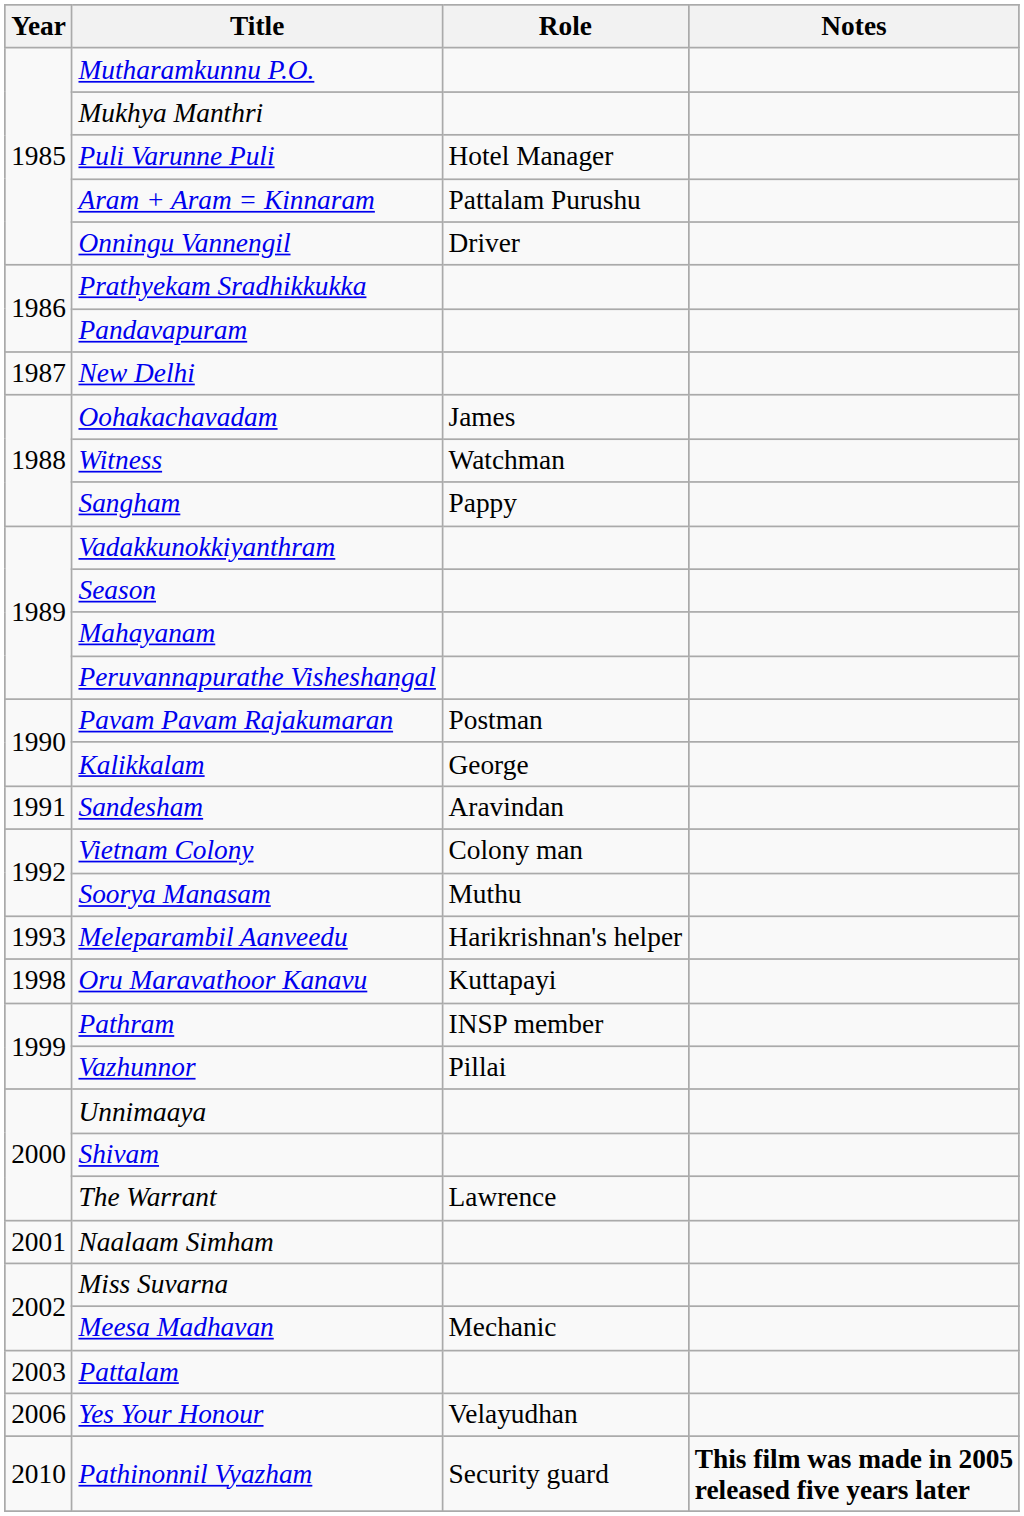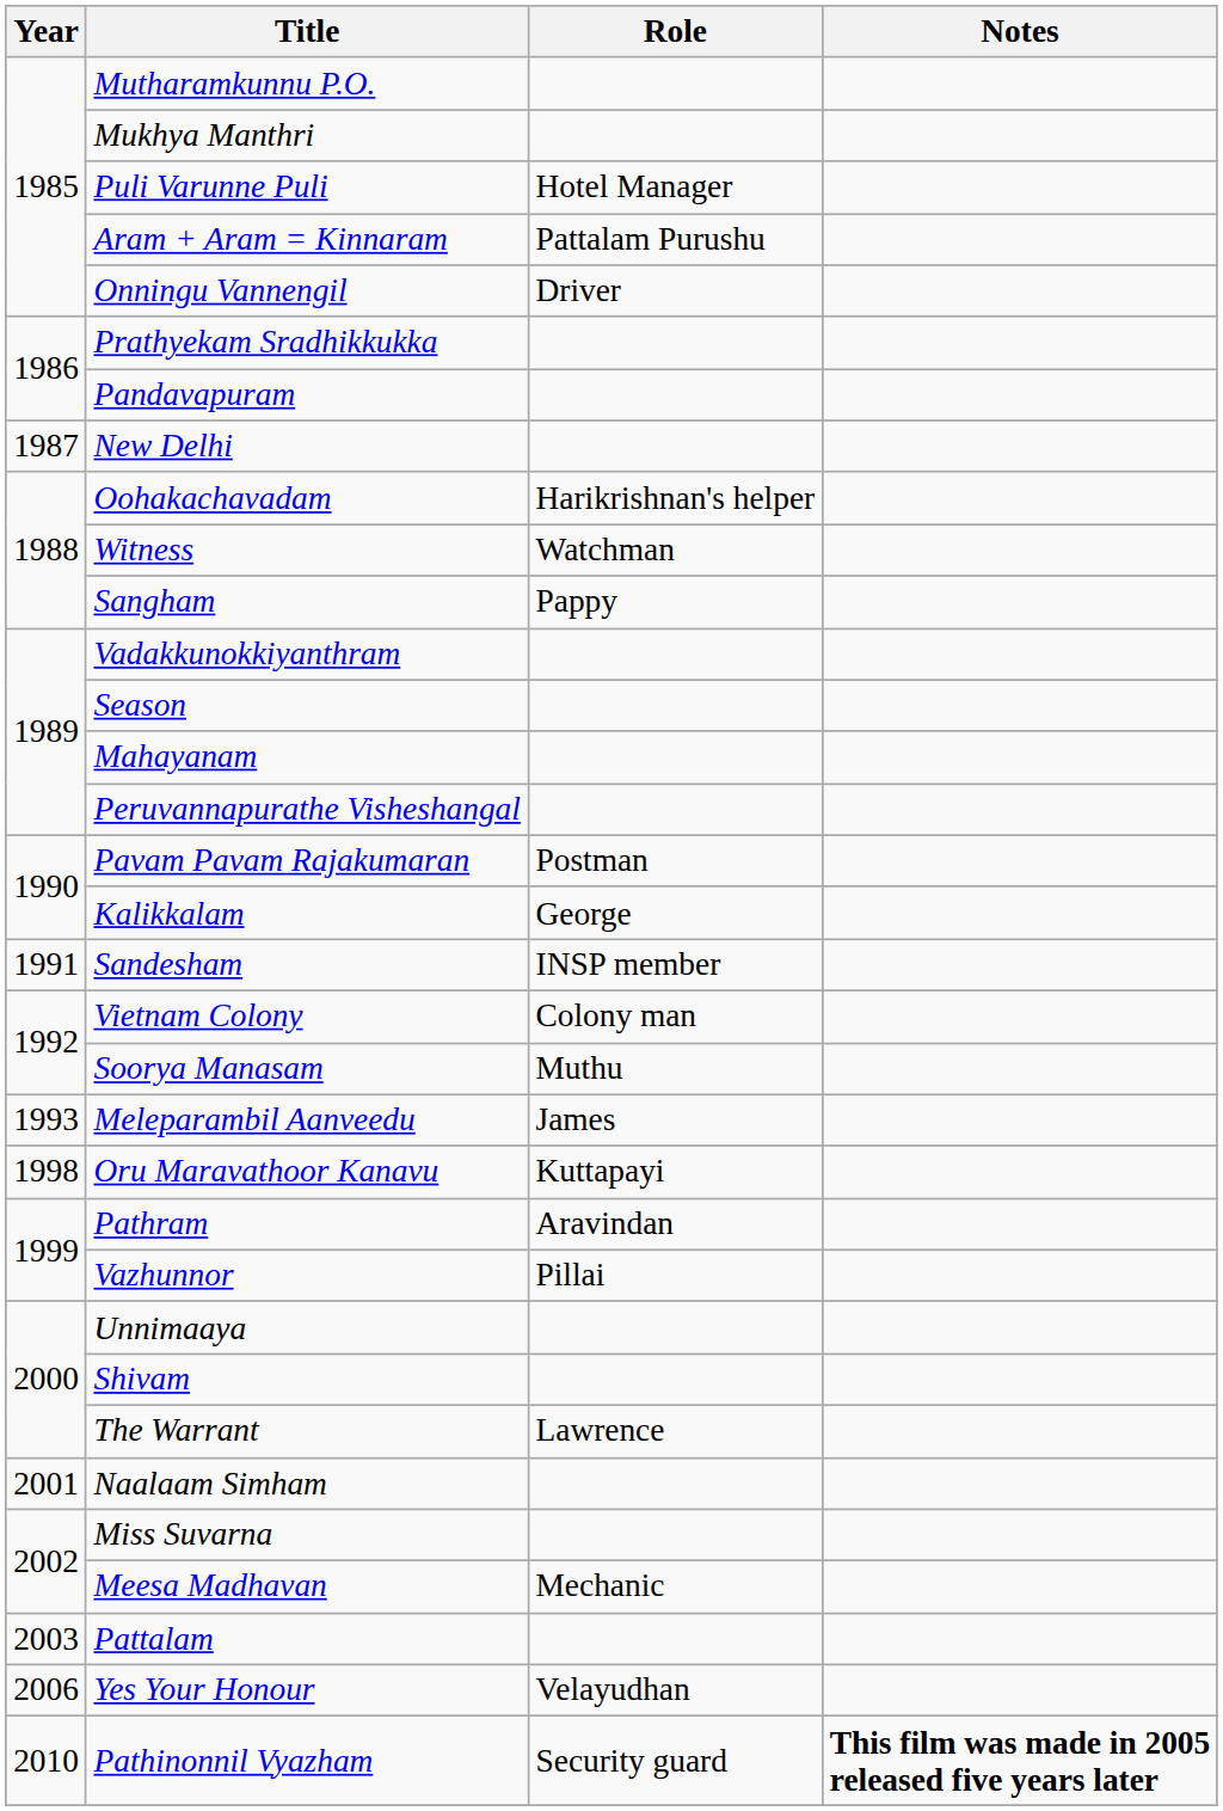Oohakachavadam | Role: James -> Harikrishnan's helper
Sandesham | Role: Aravindan -> INSP member
Meleparambil Aanveedu | Role: Harikrishnan's helper -> James
Pathram | Role: INSP member -> Aravindan
